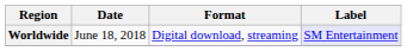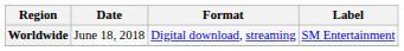Worldwide | Label: lavender background -> no background
